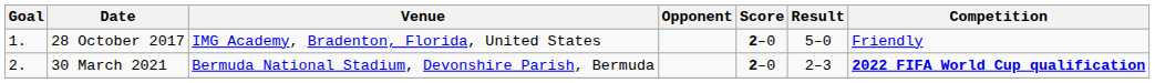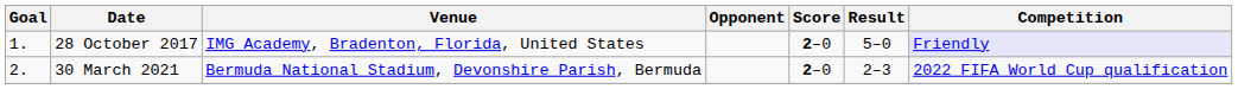28 October 2017 | Competition: no background -> lavender background
30 March 2021 | Competition: bold -> normal
